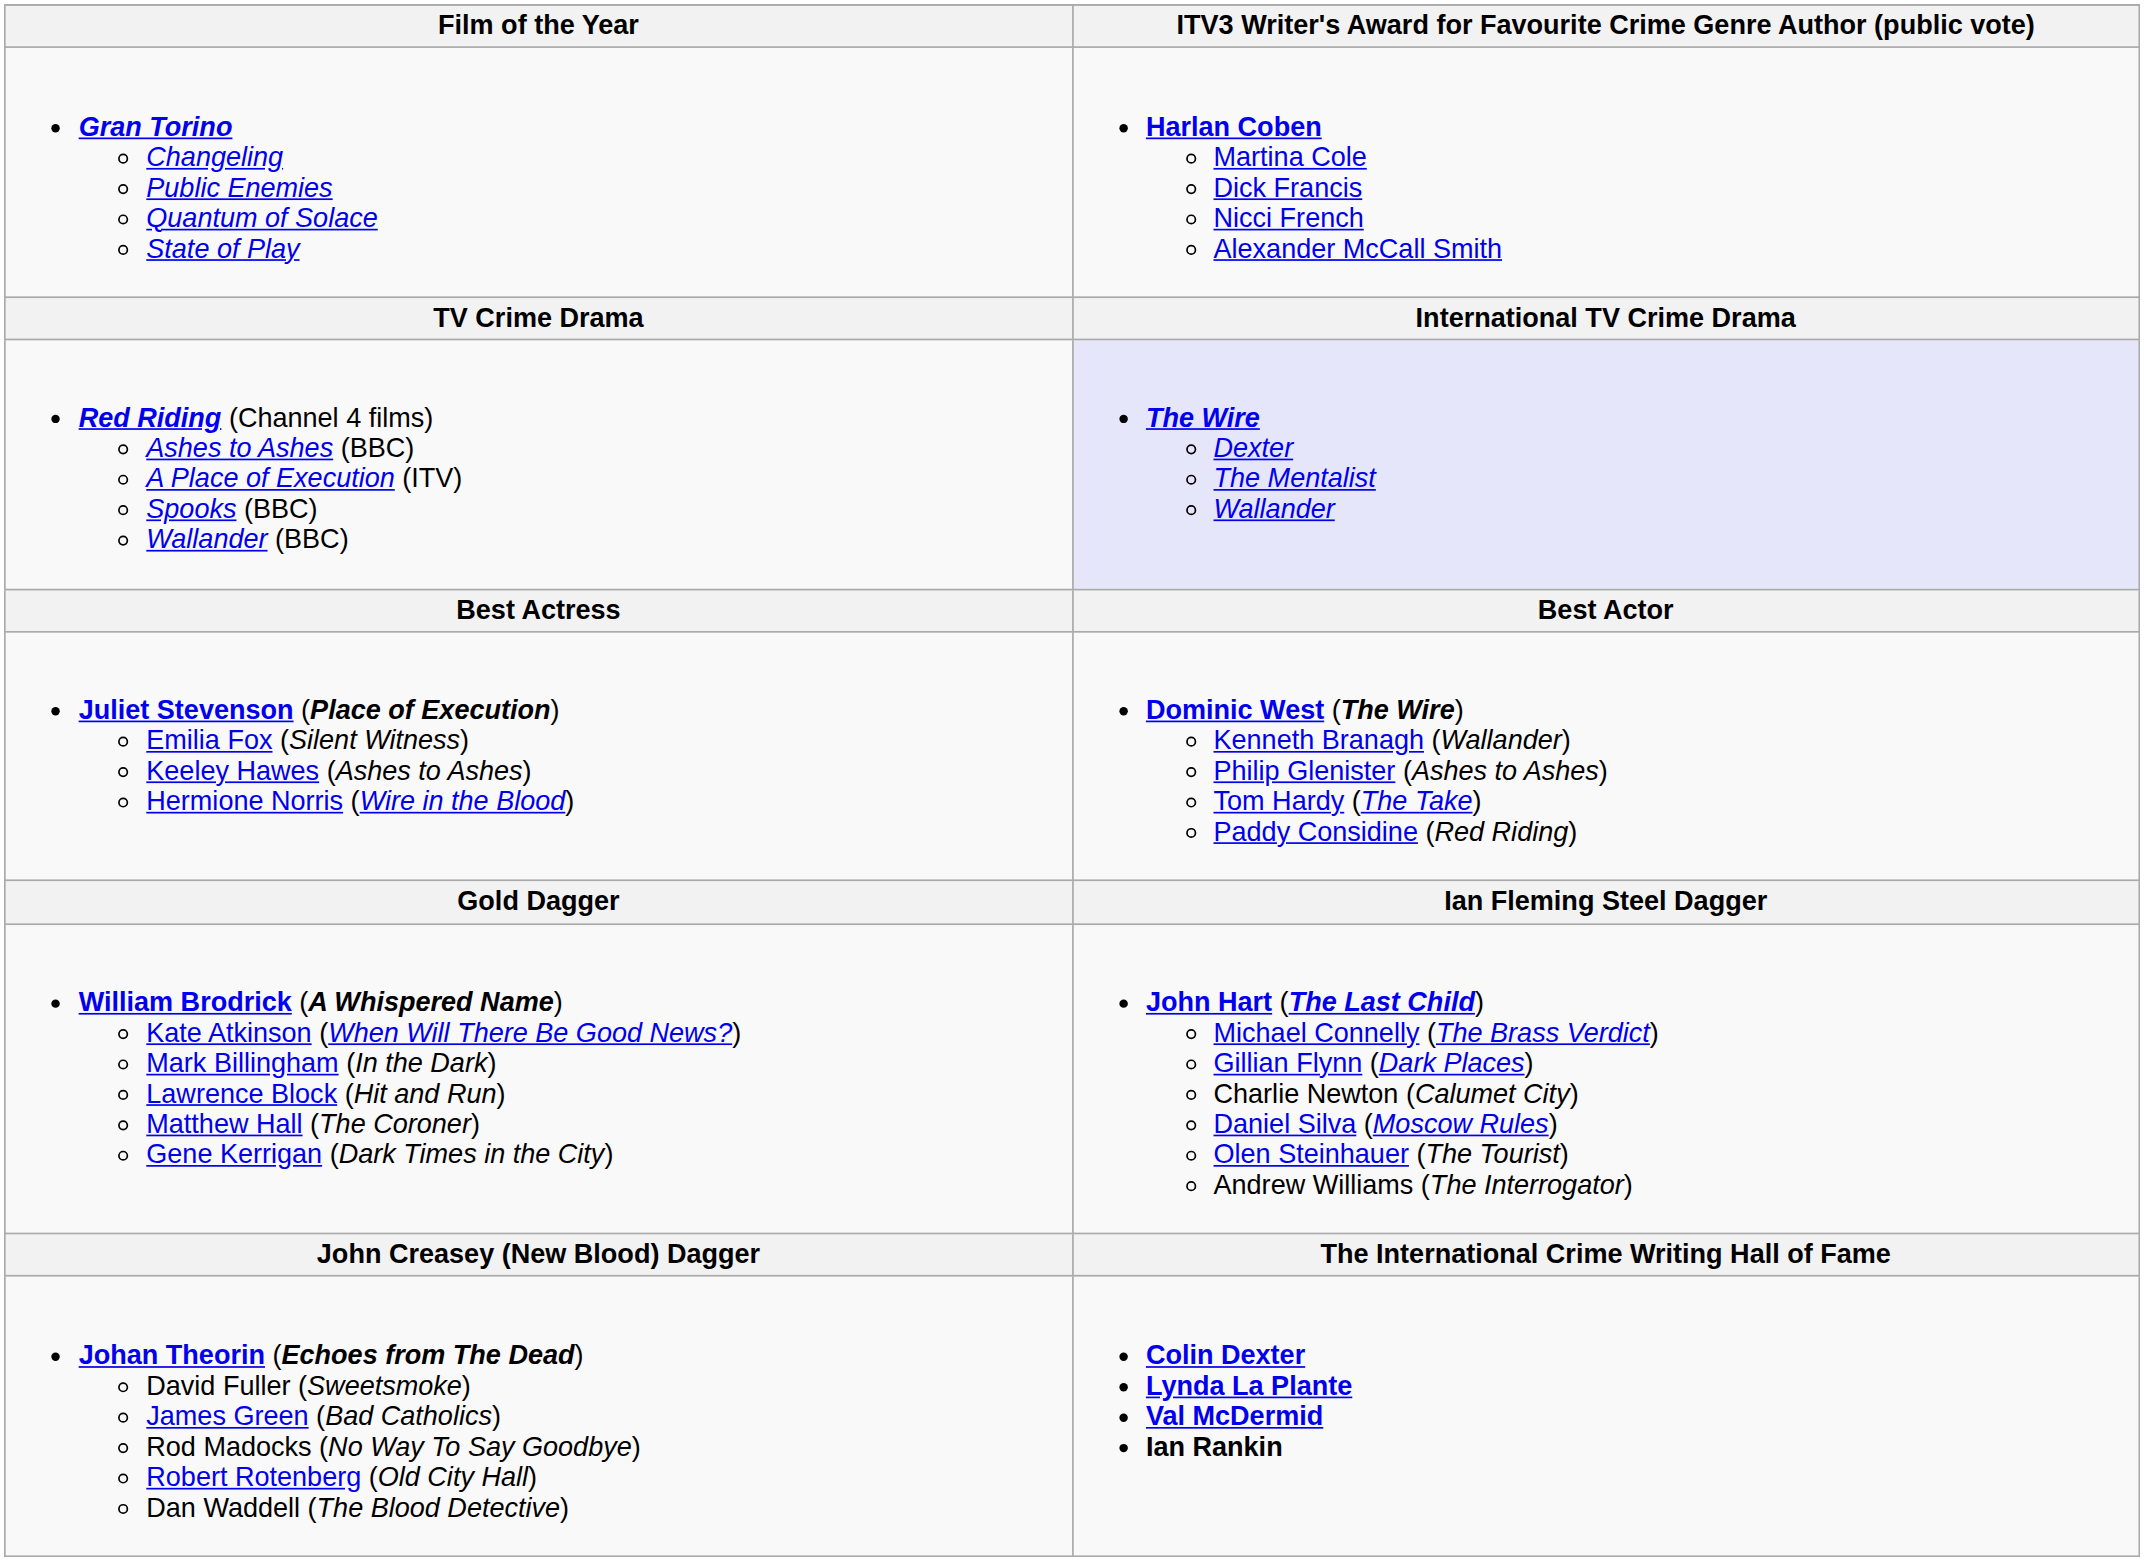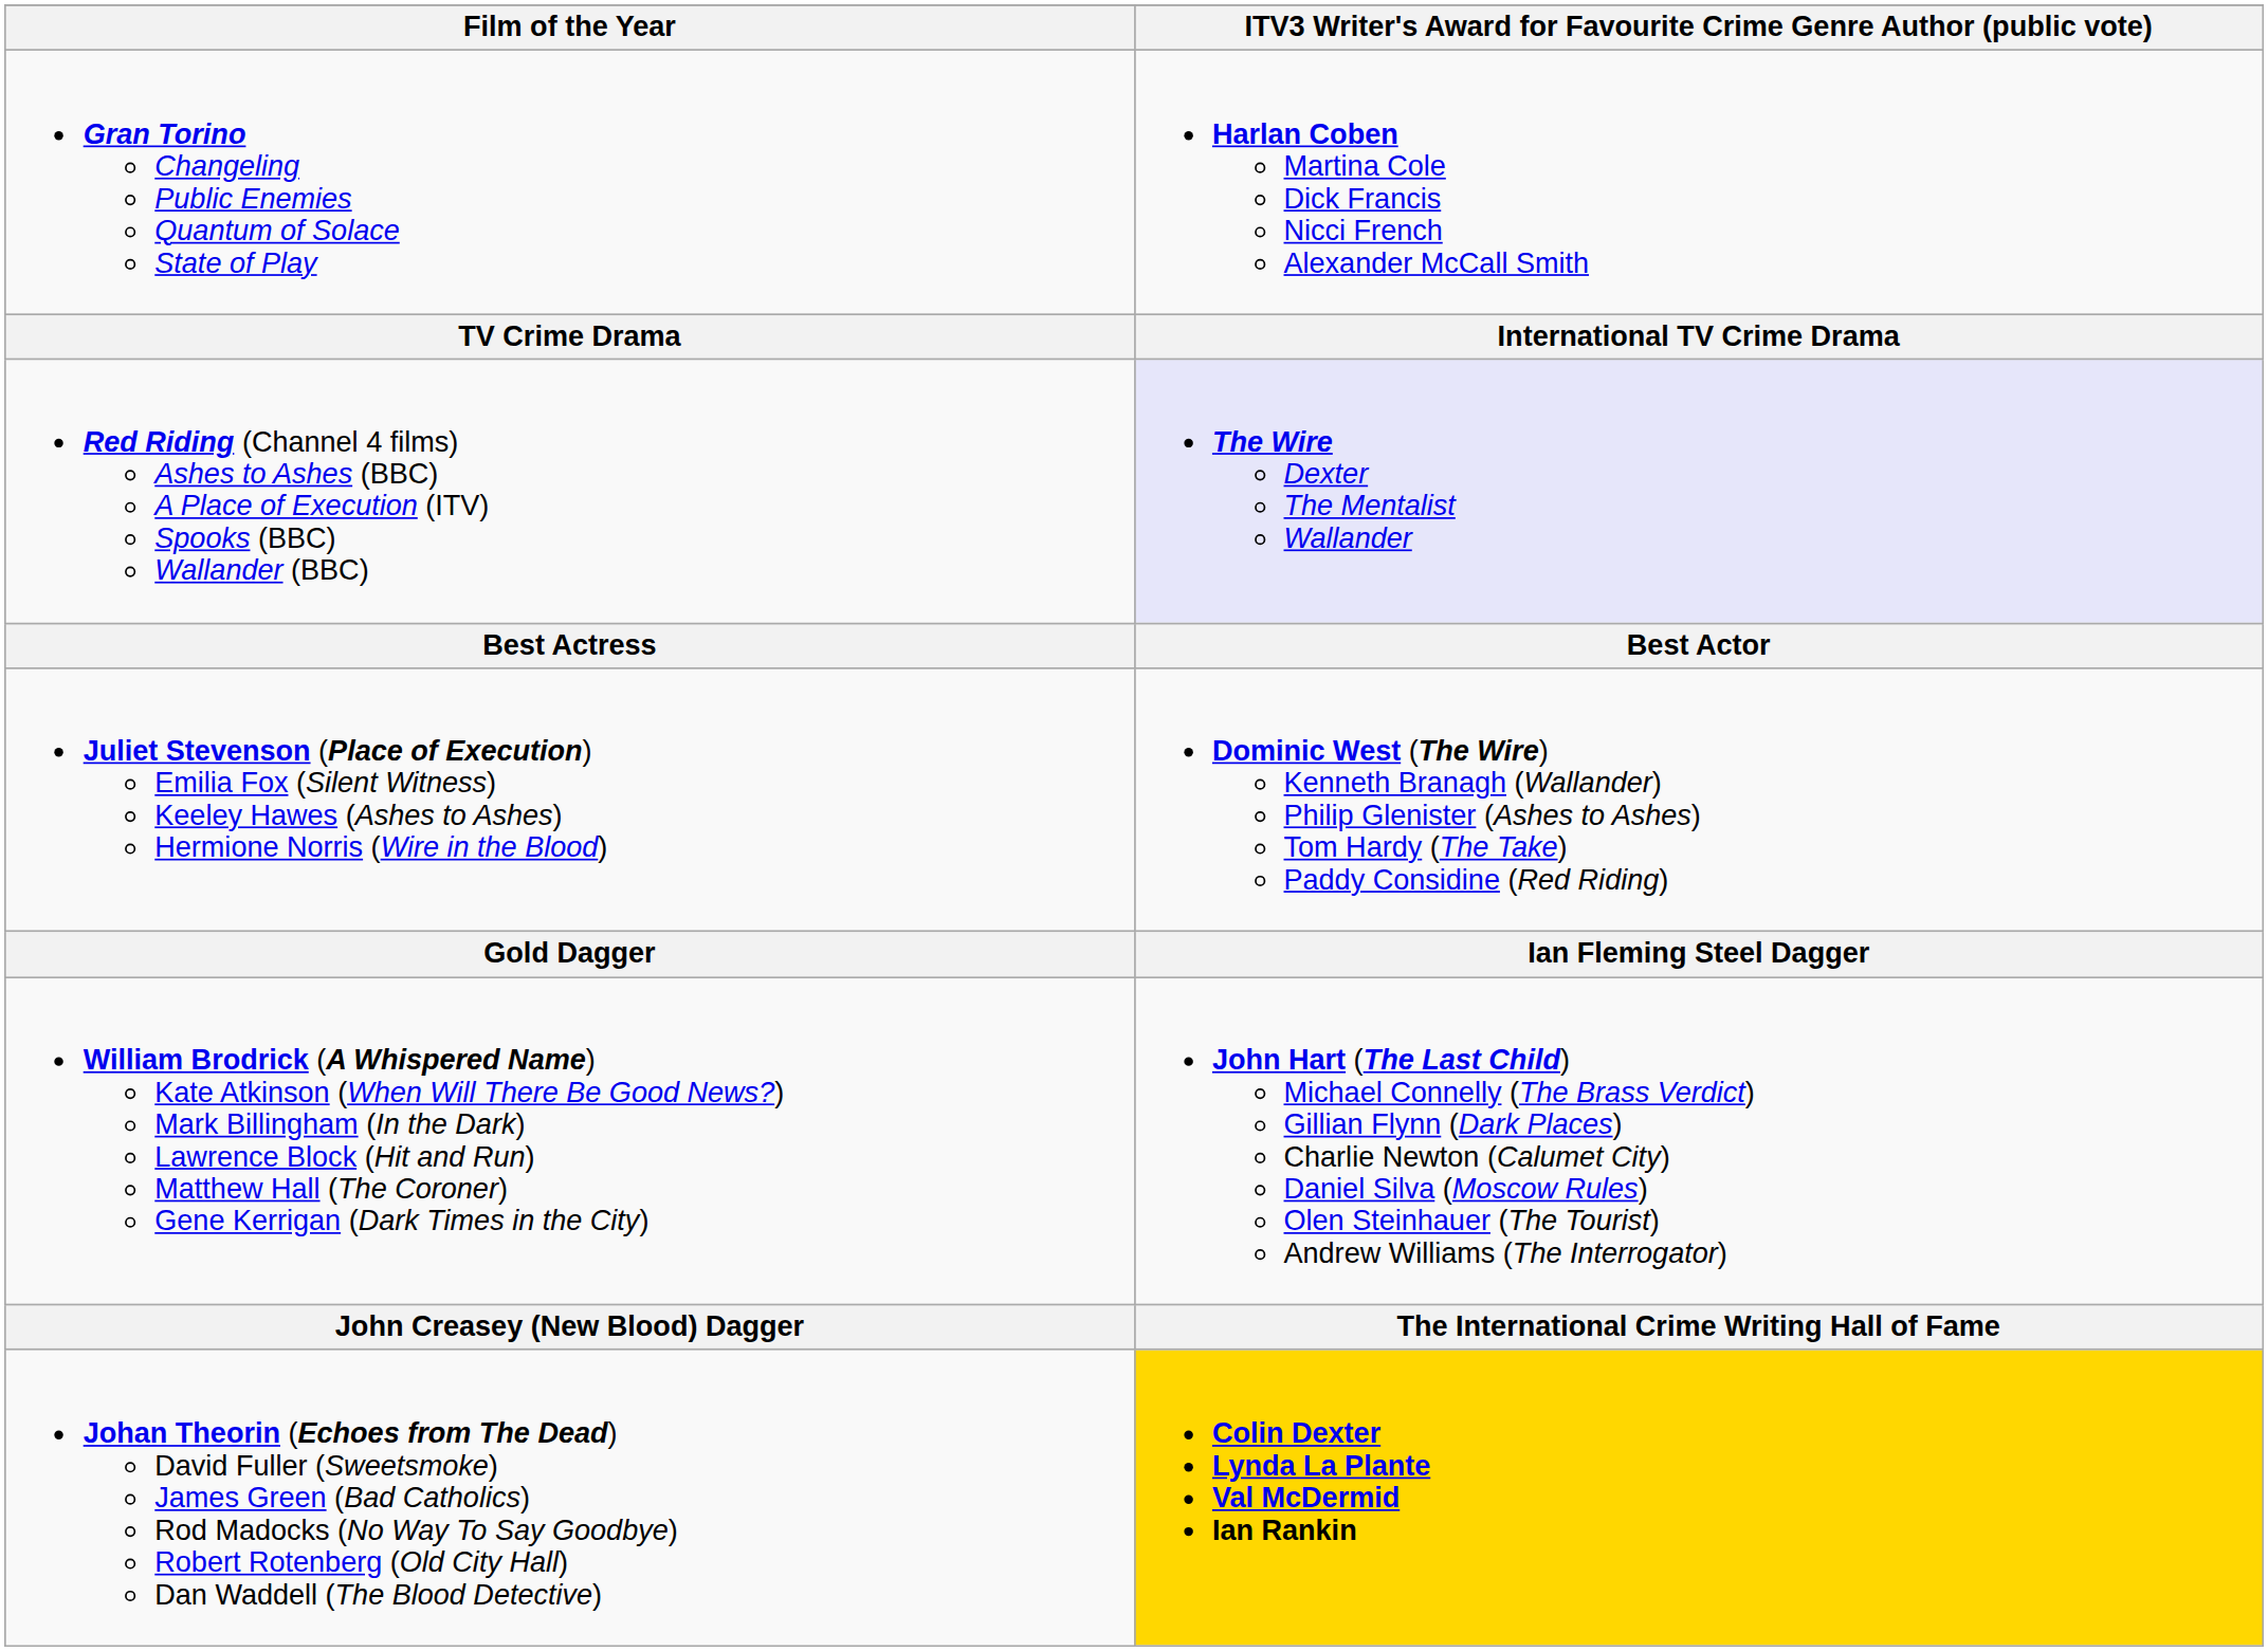row 10 | column 2: no background -> gold background
